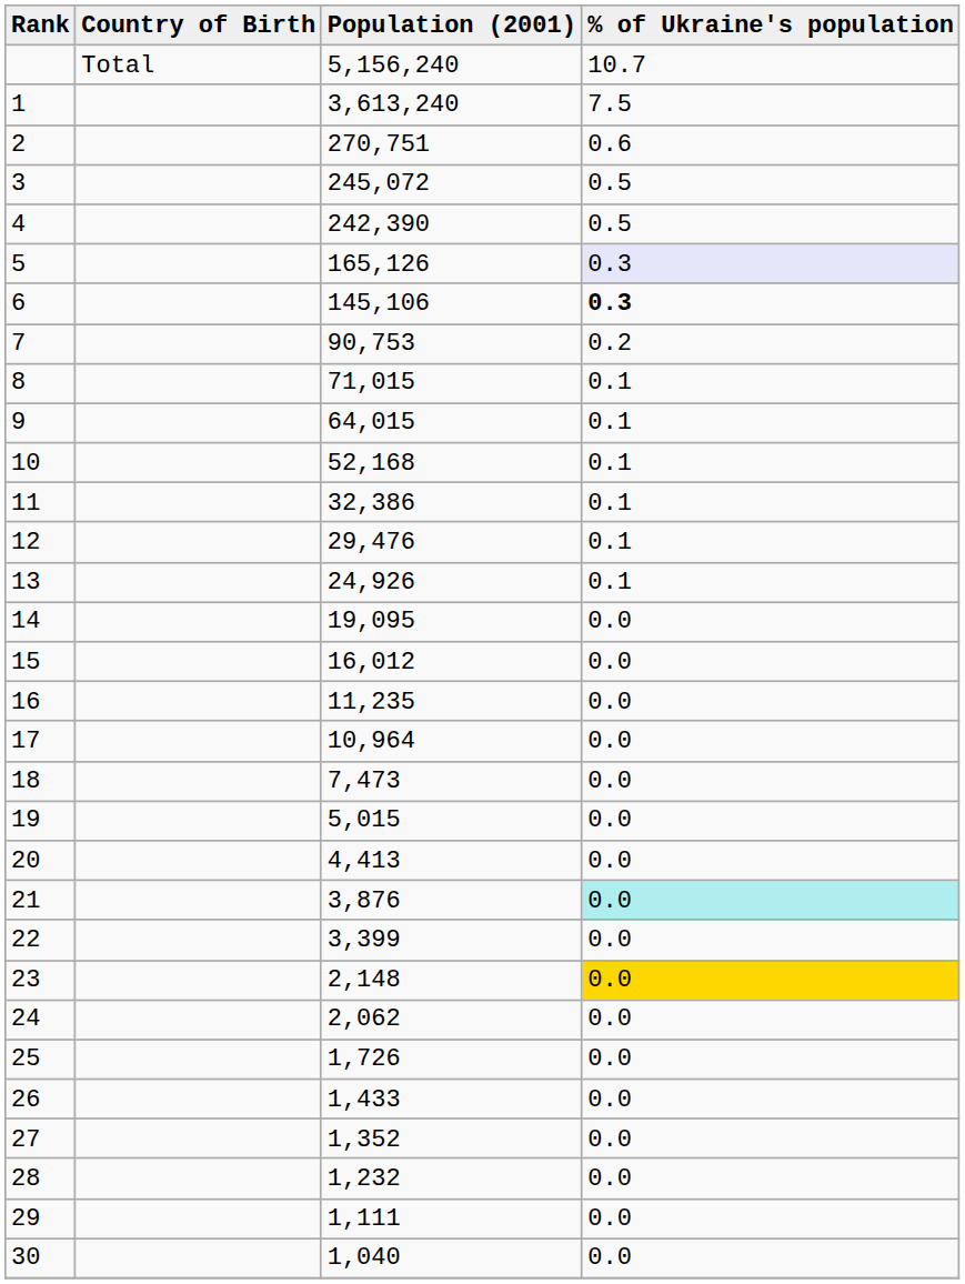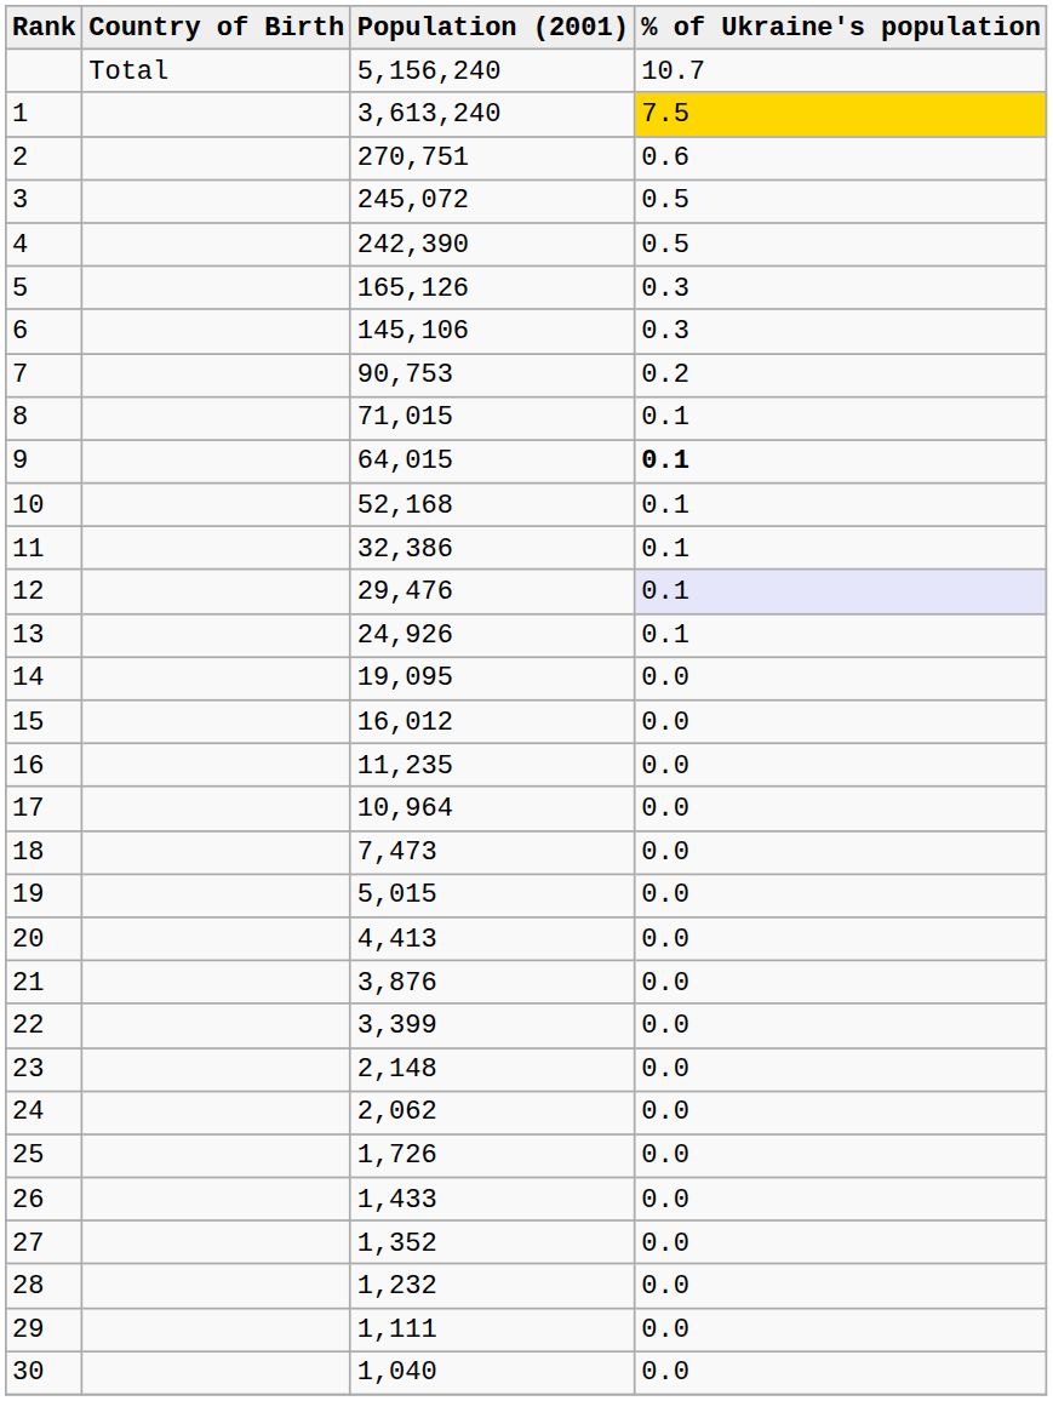1 | % of Ukraine's population: no background -> gold background
5 | % of Ukraine's population: lavender background -> no background
6 | % of Ukraine's population: bold -> normal
9 | % of Ukraine's population: normal -> bold
12 | % of Ukraine's population: no background -> lavender background
21 | % of Ukraine's population: paleturquoise background -> no background
23 | % of Ukraine's population: gold background -> no background
